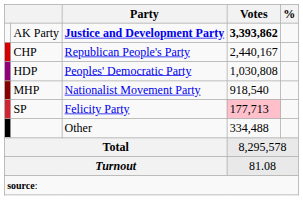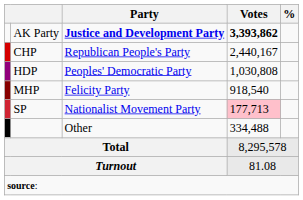MHP | Party: Nationalist Movement Party -> Felicity Party
SP | Party: Felicity Party -> Nationalist Movement Party
